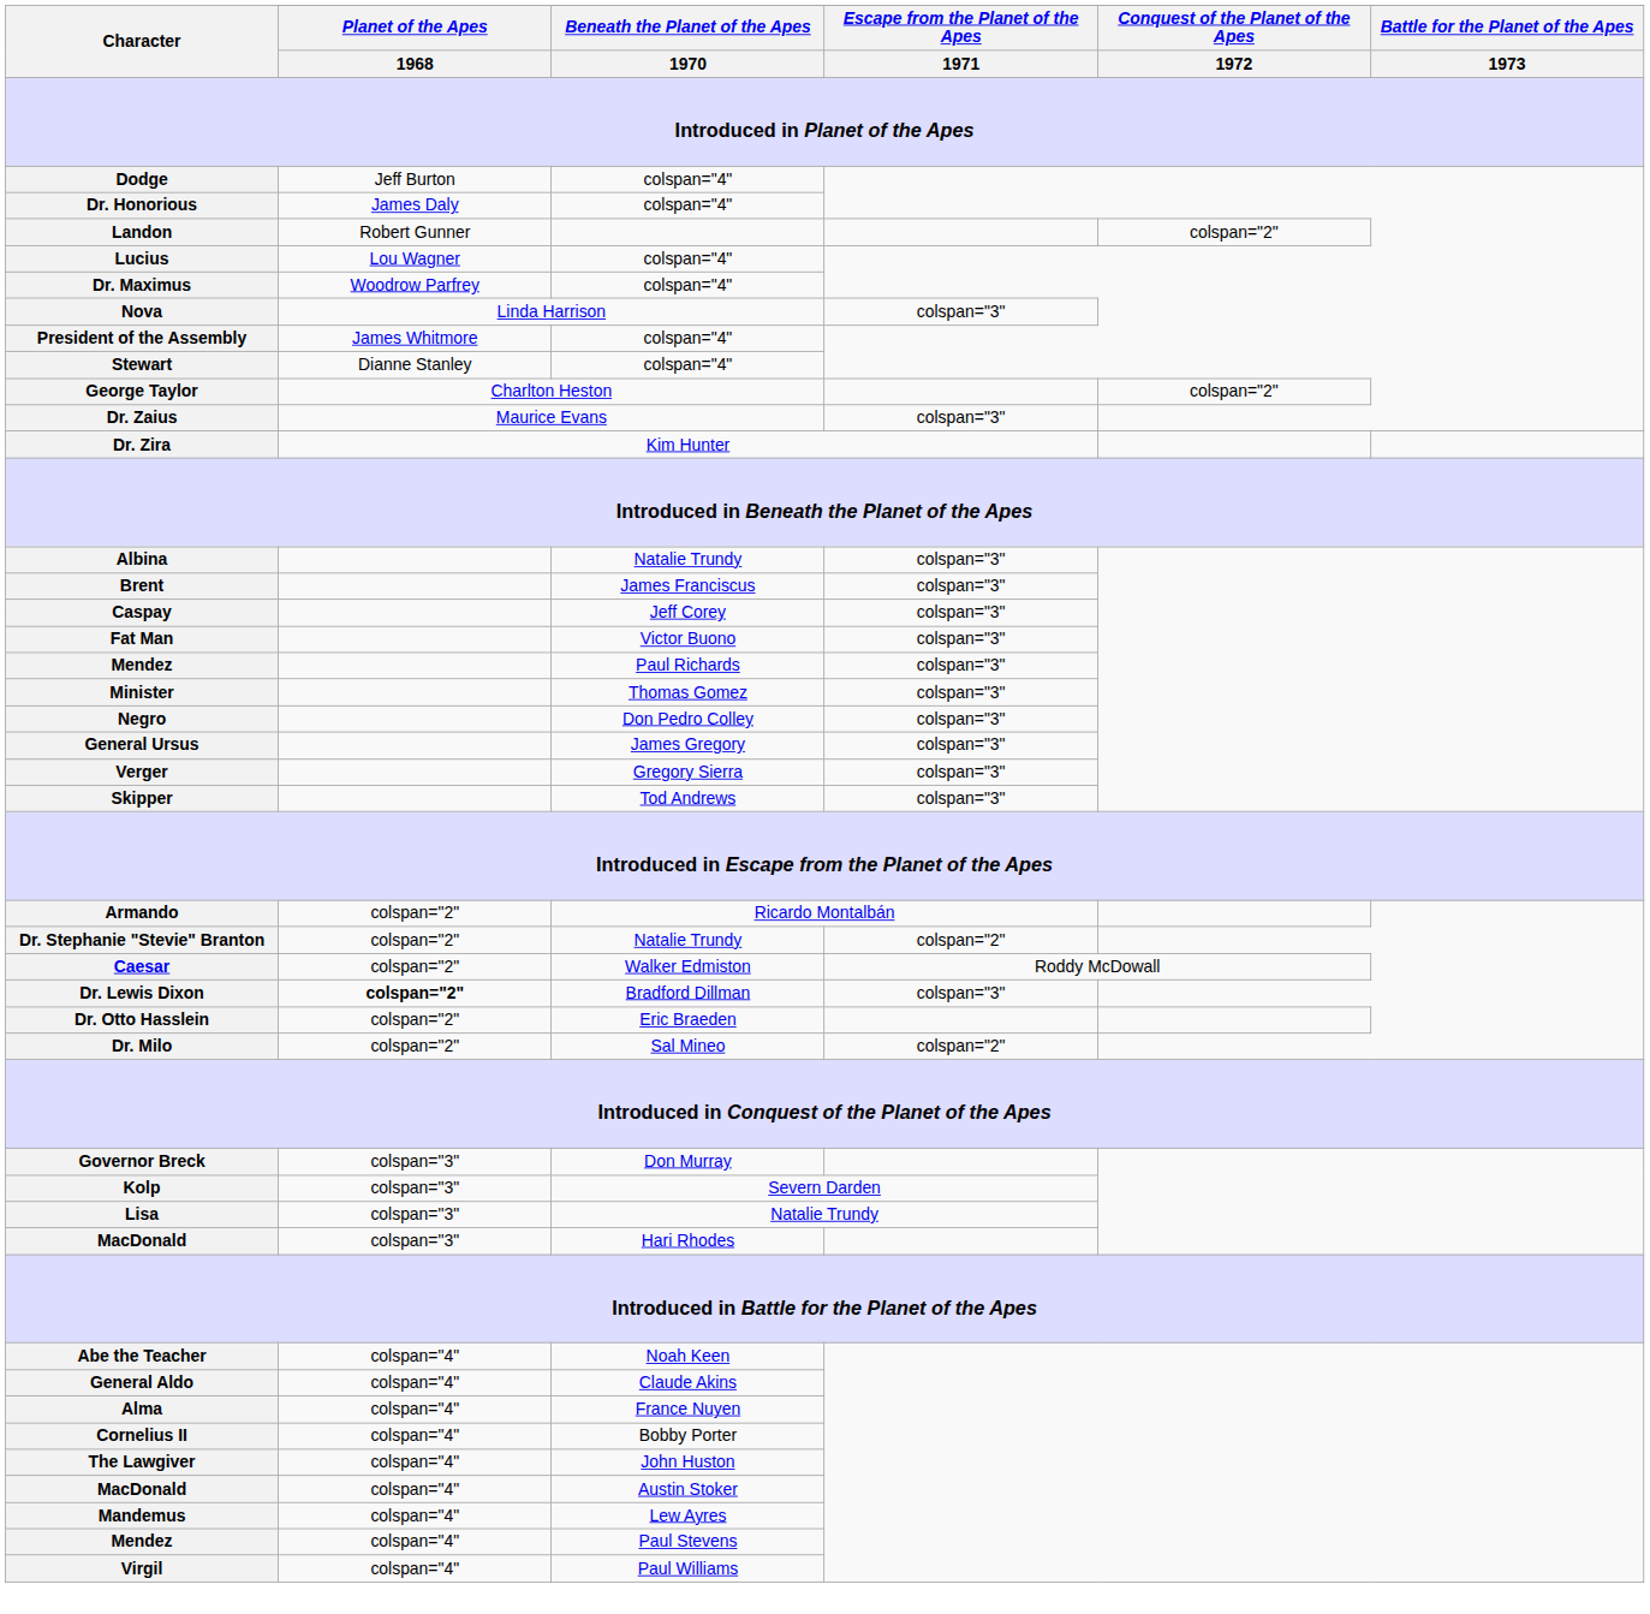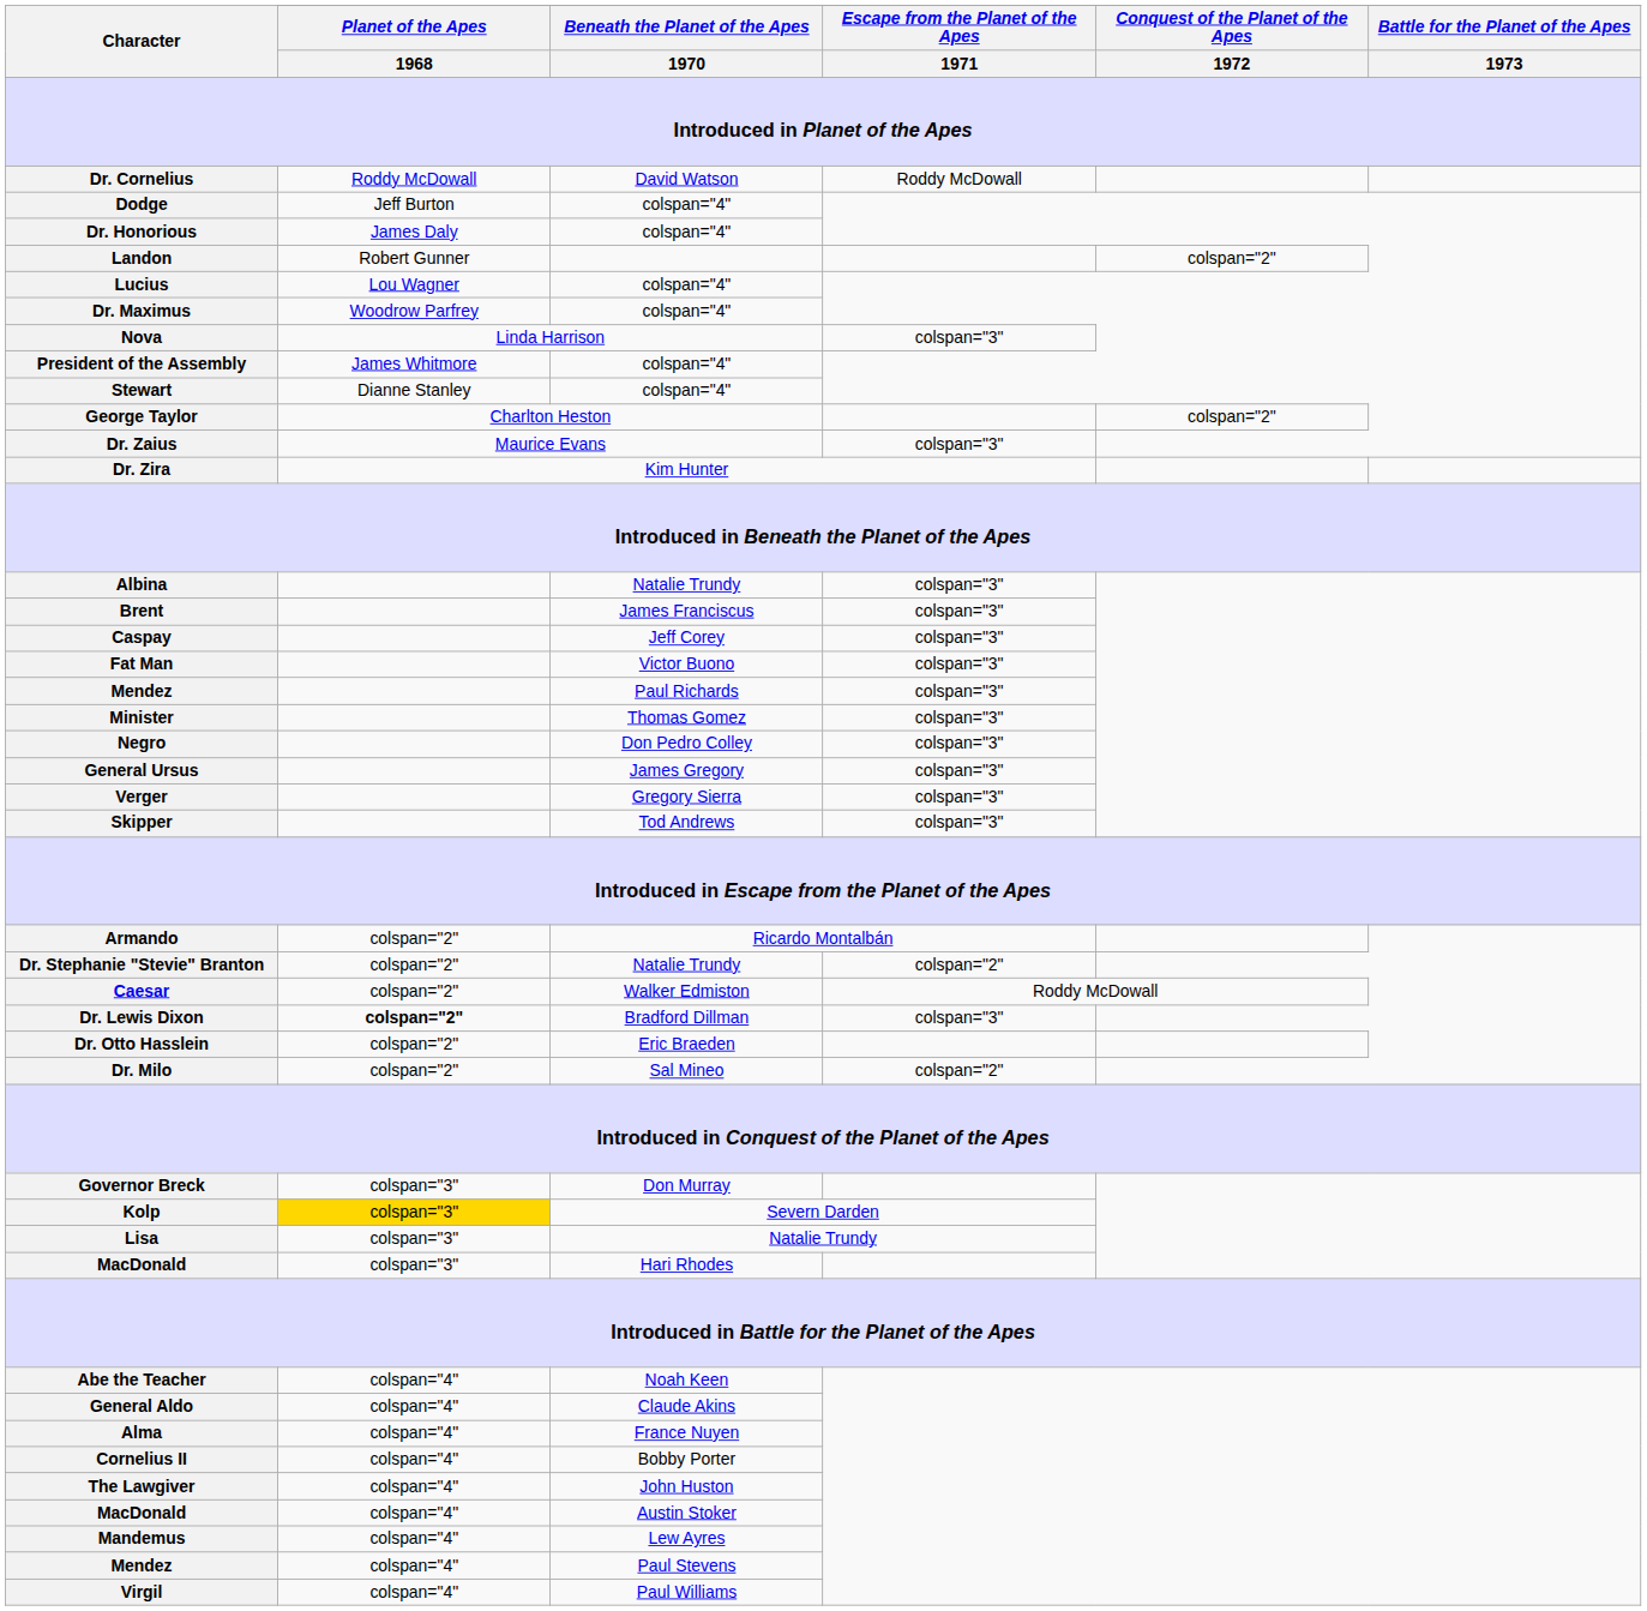+ row: Dr. Cornelius | Roddy McDowall | David Watson | Roddy McDowall
Kolp | Planet of the Apes / 1968: no background -> gold background
